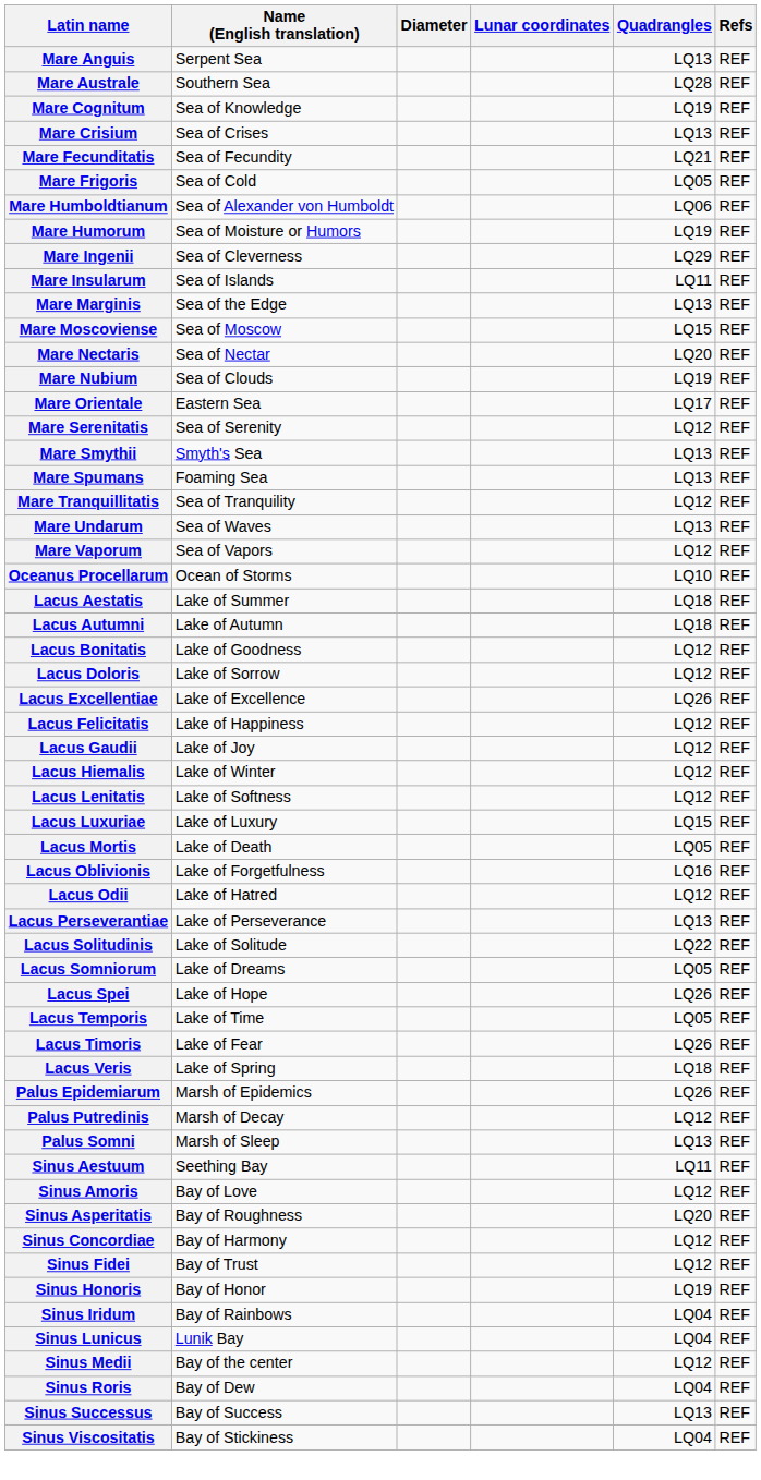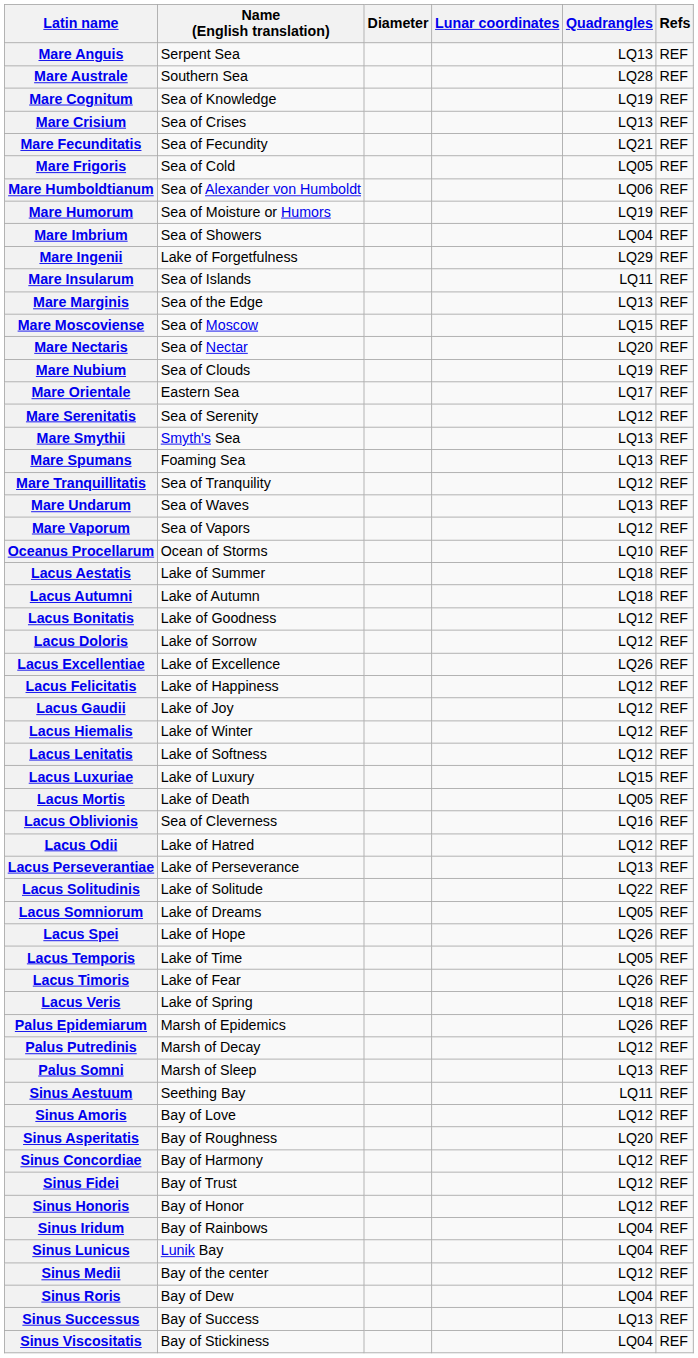+ row: Mare Imbrium | Sea of Showers | LQ04 | REF
Mare Ingenii | Name (English translation): Sea of Cleverness -> Lake of Forgetfulness
Lacus Oblivionis | Name (English translation): Lake of Forgetfulness -> Sea of Cleverness
Sinus Honoris | Quadrangles: LQ19 -> LQ12
